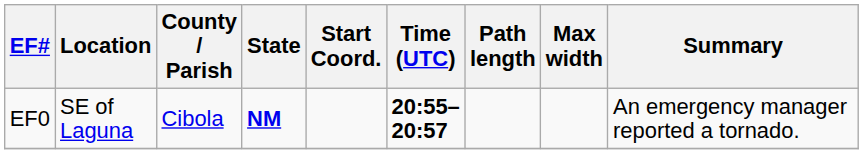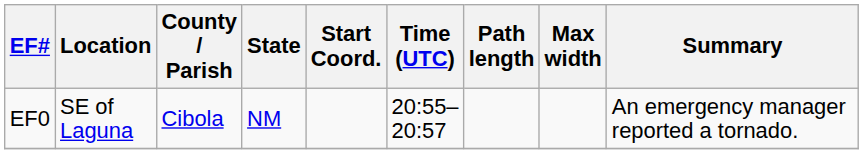EF0 | State: bold -> normal
EF0 | Time (UTC): bold -> normal
